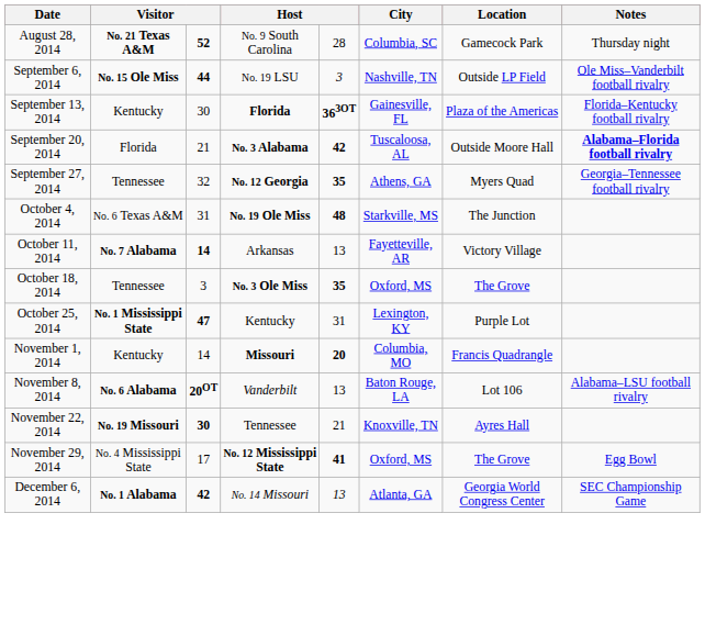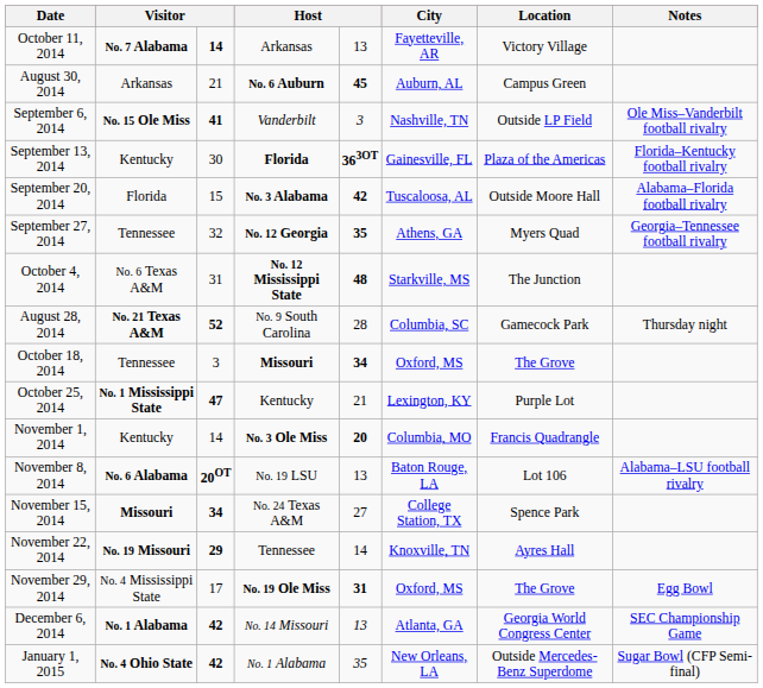rows swapped: August 28, 2014 <-> October 11, 2014
+ row: August 30, 2014 | Arkansas | 21 | No. 6 Auburn | 45 | Auburn, AL | Campus Green
September 6, 2014 | column 3: 44 -> 41
September 6, 2014 | column 4: No. 19 LSU -> Vanderbilt
September 20, 2014 | column 3: 21 -> 15
September 20, 2014 | Notes: bold -> normal
October 4, 2014 | column 4: No. 19 Ole Miss -> No. 12 Mississippi State
October 18, 2014 | column 4: No. 3 Ole Miss -> Missouri
October 18, 2014 | column 5: 35 -> 34
October 25, 2014 | column 5: 31 -> 21
November 1, 2014 | column 4: Missouri -> No. 3 Ole Miss
November 8, 2014 | column 4: Vanderbilt -> No. 19 LSU
+ row: November 15, 2014 | Missouri | 34 | No. 24 Texas A&M | 27 | College Station, TX | Spence Park
November 22, 2014 | column 3: 30 -> 29
November 22, 2014 | column 5: 21 -> 14
November 29, 2014 | column 4: No. 12 Mississippi State -> No. 19 Ole Miss
November 29, 2014 | column 5: 41 -> 31
+ row: January 1, 2015 | No. 4 Ohio State | 42 | No. 1 Alabama | 35 | New Orleans, LA | Outside Mercedes-Benz Superdome | Sugar Bowl (CFP Semi-final)
